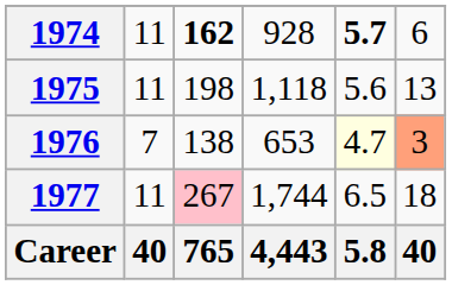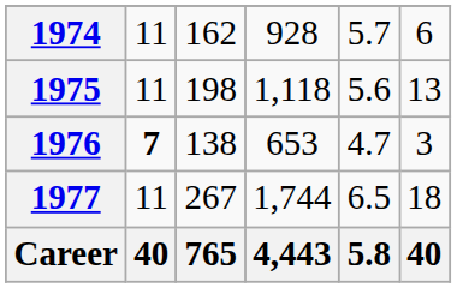1974 | column 3: bold -> normal
1974 | column 5: bold -> normal
1976 | column 2: normal -> bold
1976 | column 5: lightyellow background -> no background
1976 | column 6: lightsalmon background -> no background
1977 | column 3: pink background -> no background
